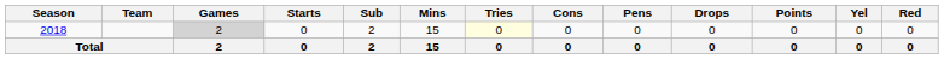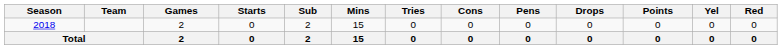2018 | Games: lightgrey background -> no background
2018 | Tries: lightyellow background -> no background
